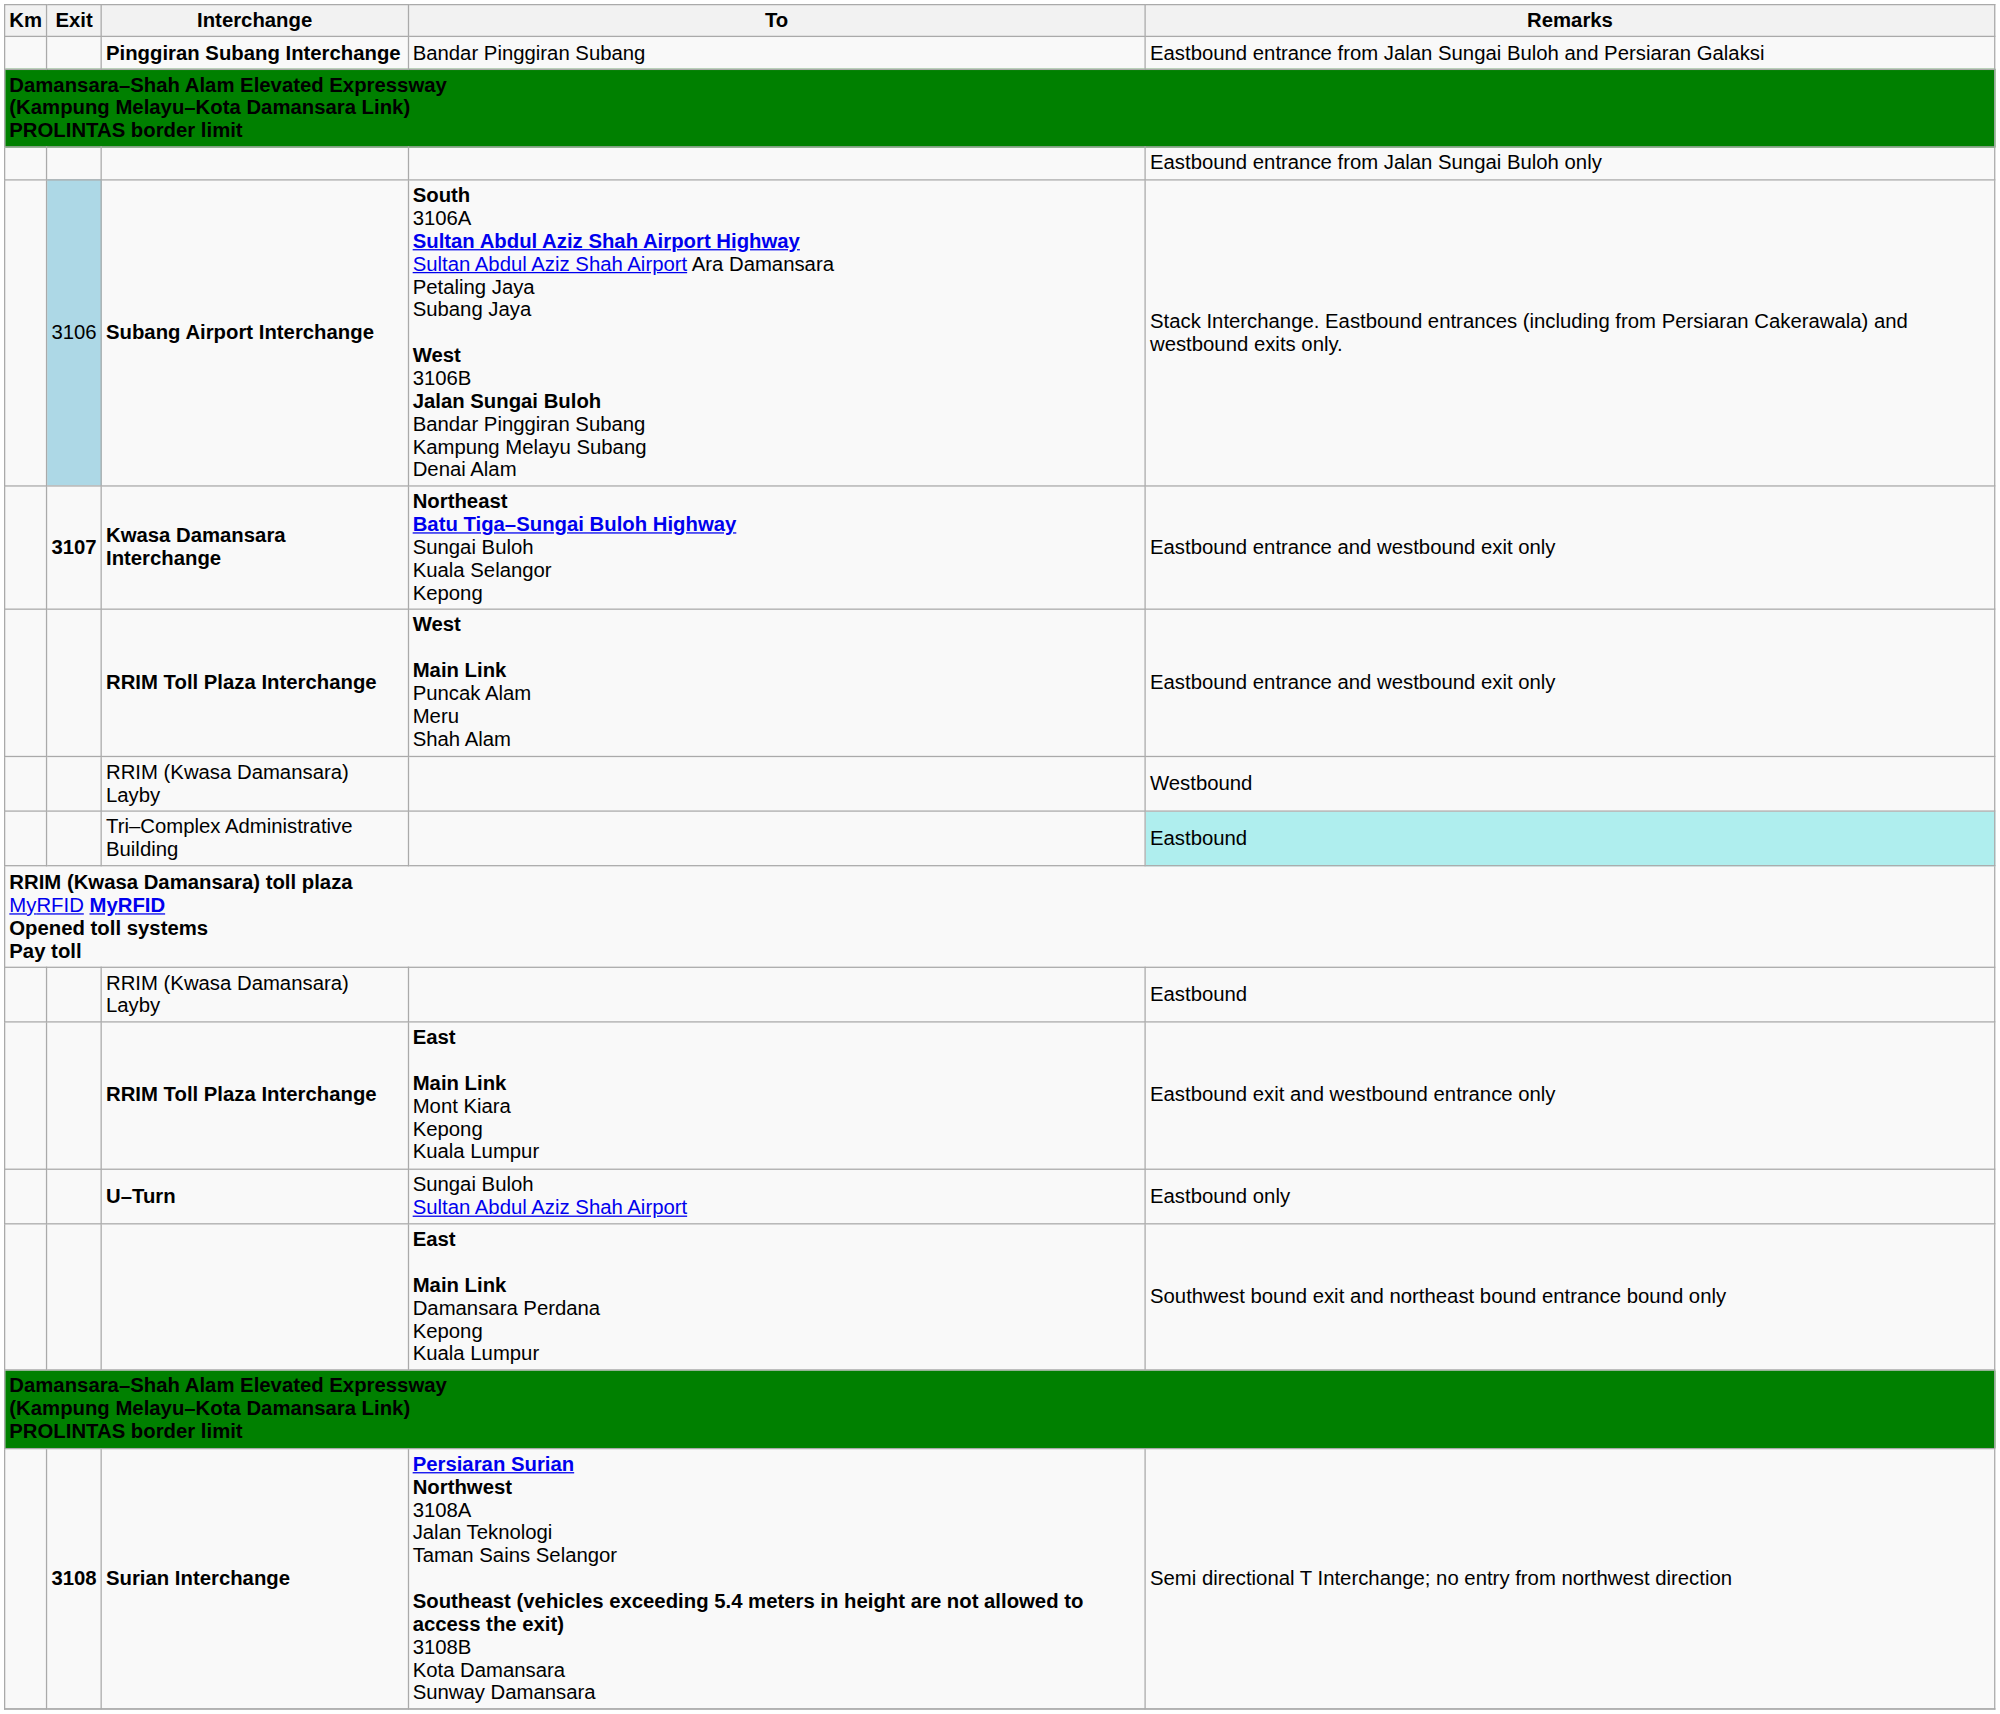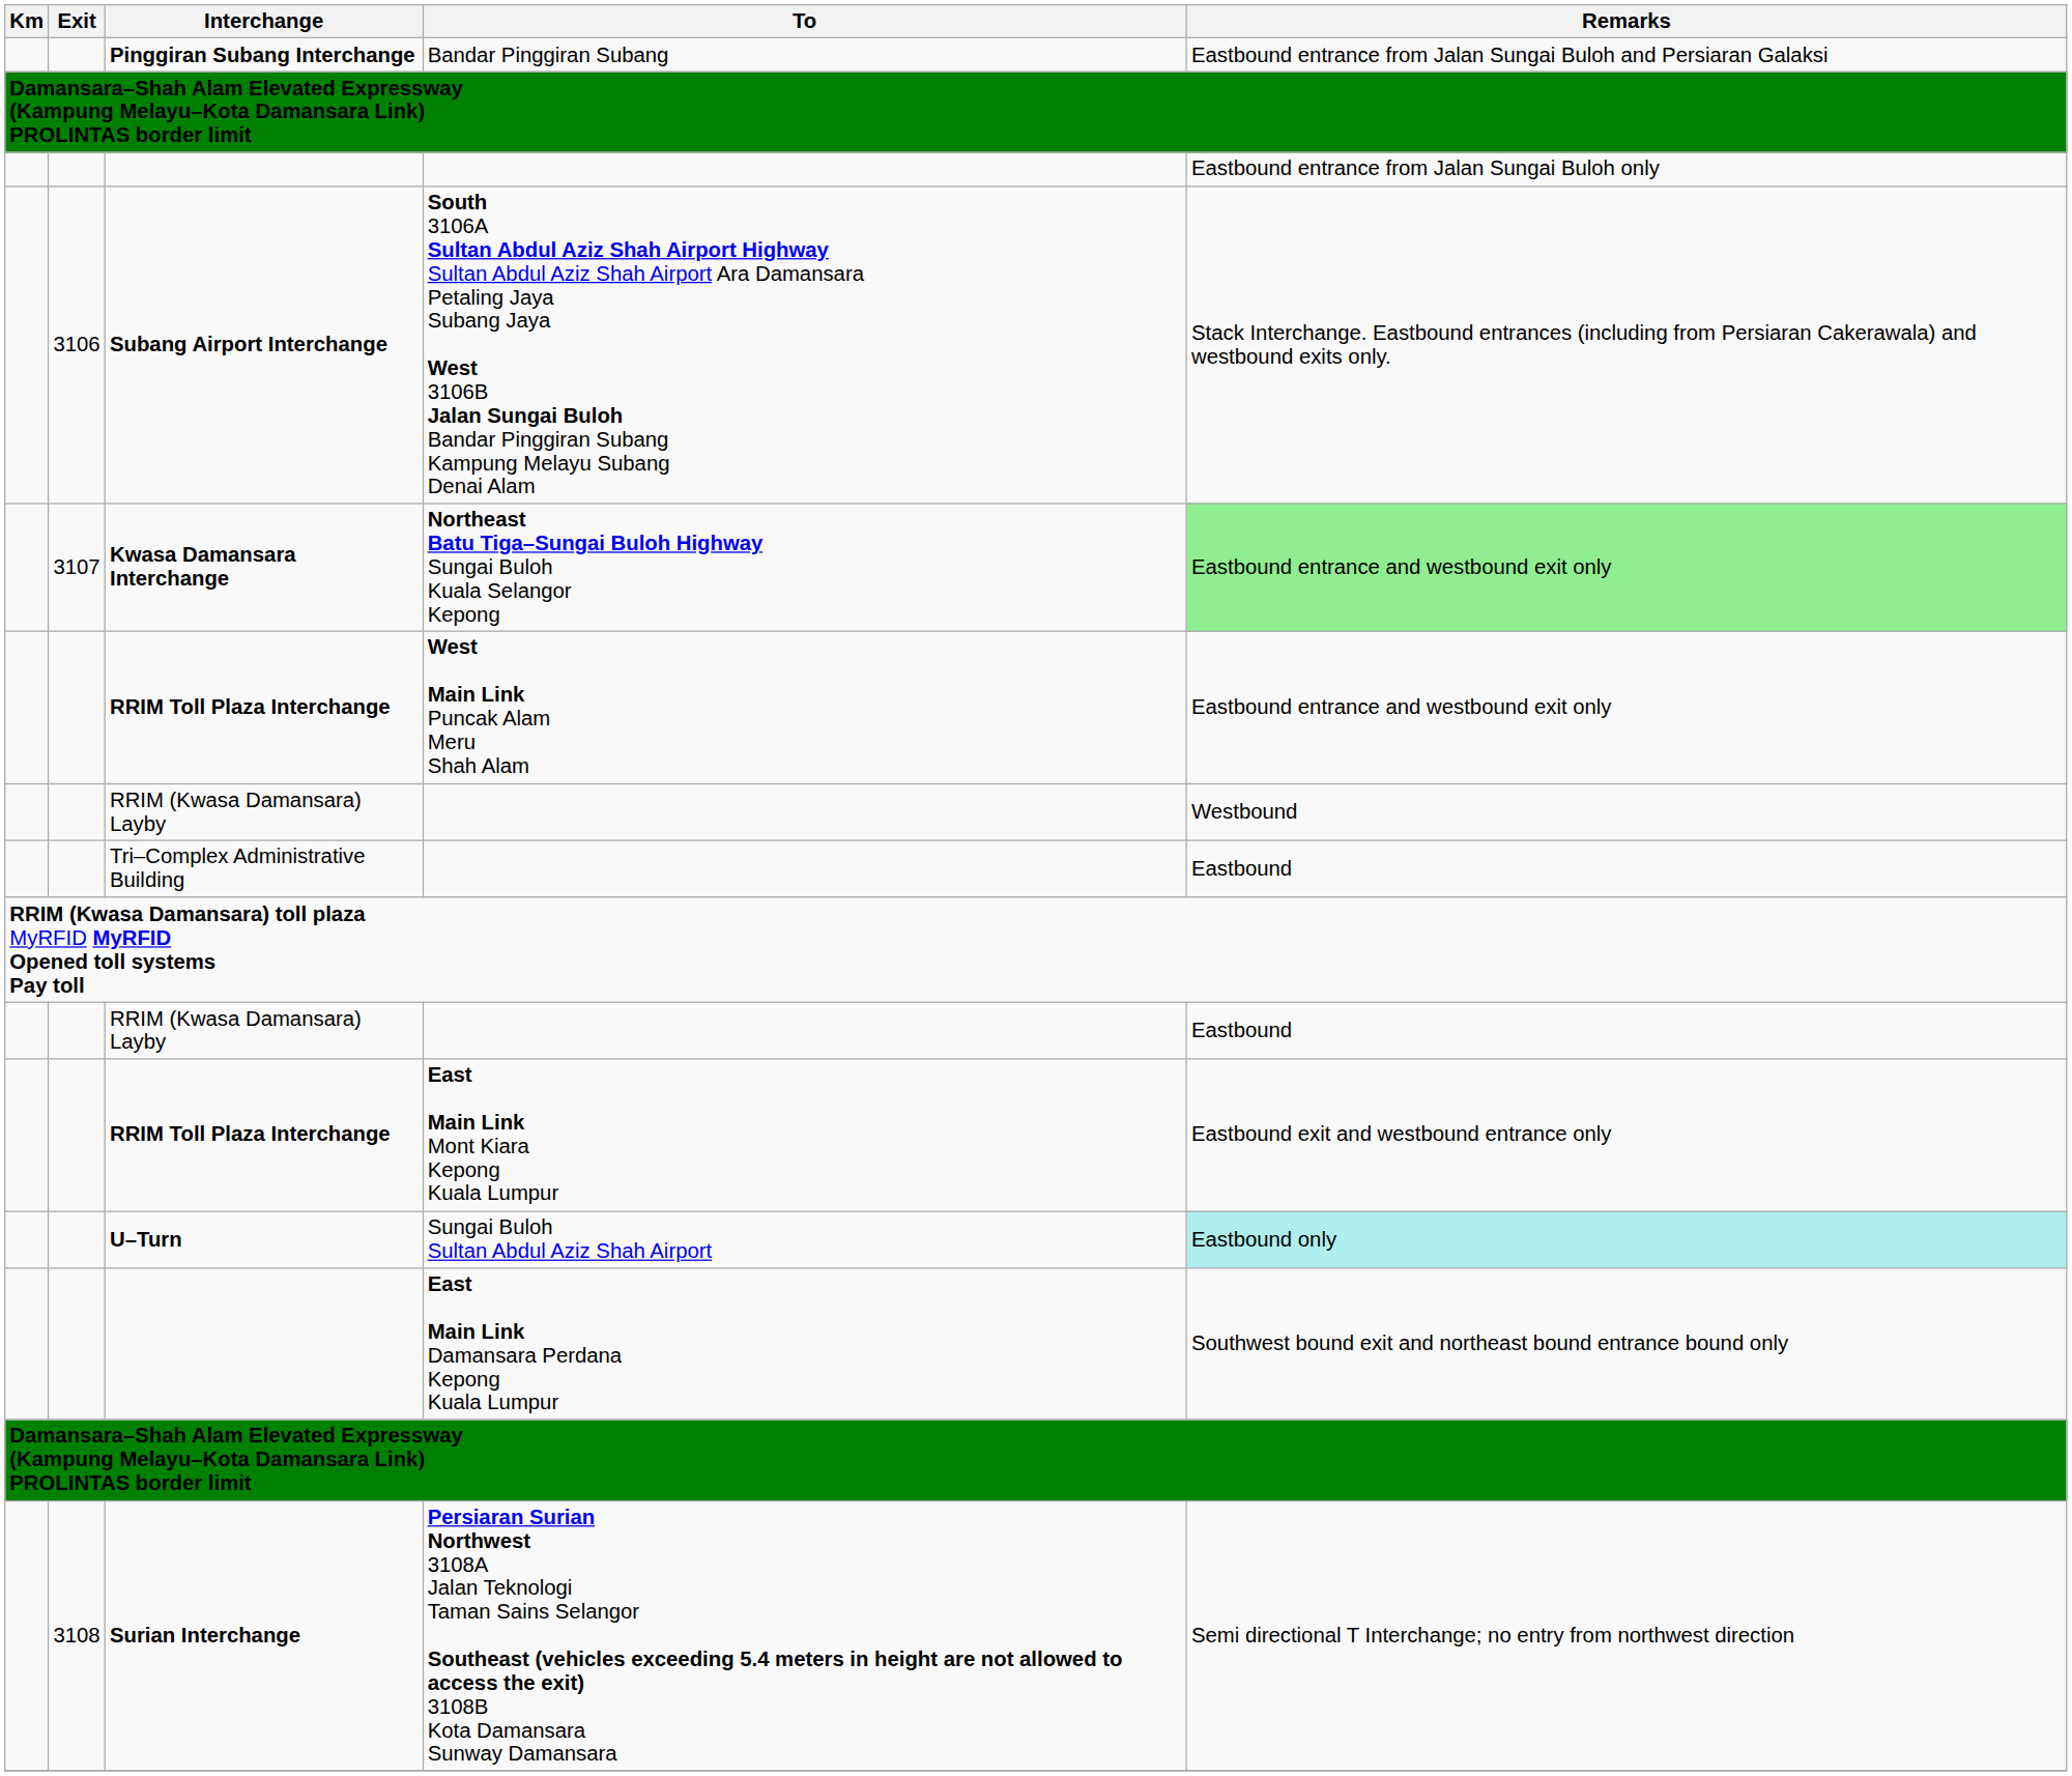Subang Airport Interchange | Exit: lightblue background -> no background
Kwasa Damansara Interchange | Exit: bold -> normal
Kwasa Damansara Interchange | Remarks: no background -> lightgreen background
Tri–Complex Administrative Building | Remarks: paleturquoise background -> no background
U–Turn | Remarks: no background -> paleturquoise background
Surian Interchange | Exit: bold -> normal
